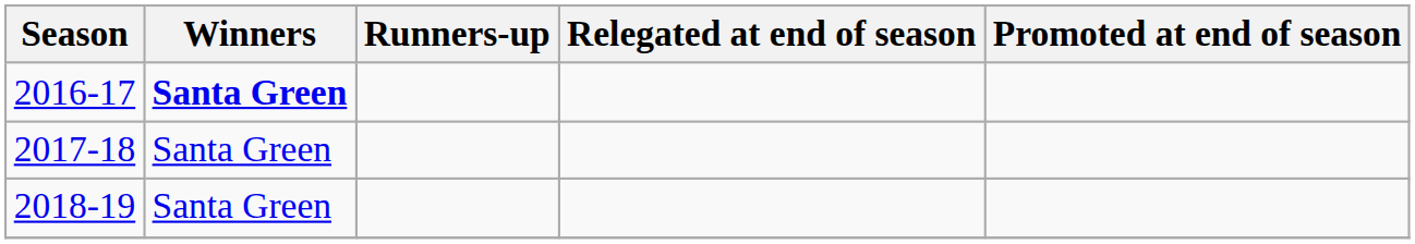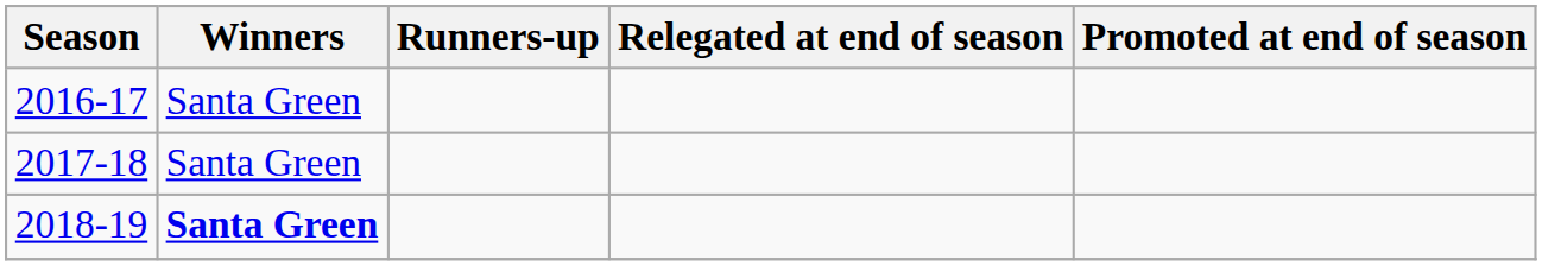2016-17 | Winners: bold -> normal
2018-19 | Winners: normal -> bold
